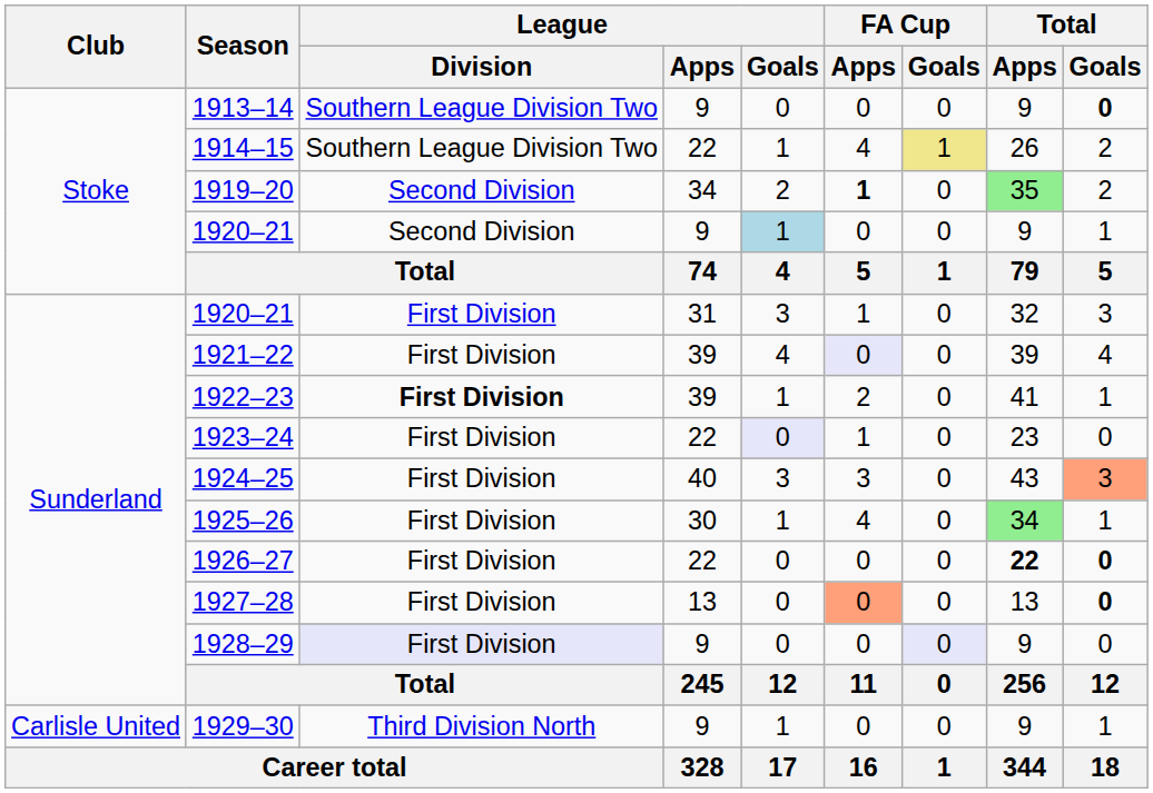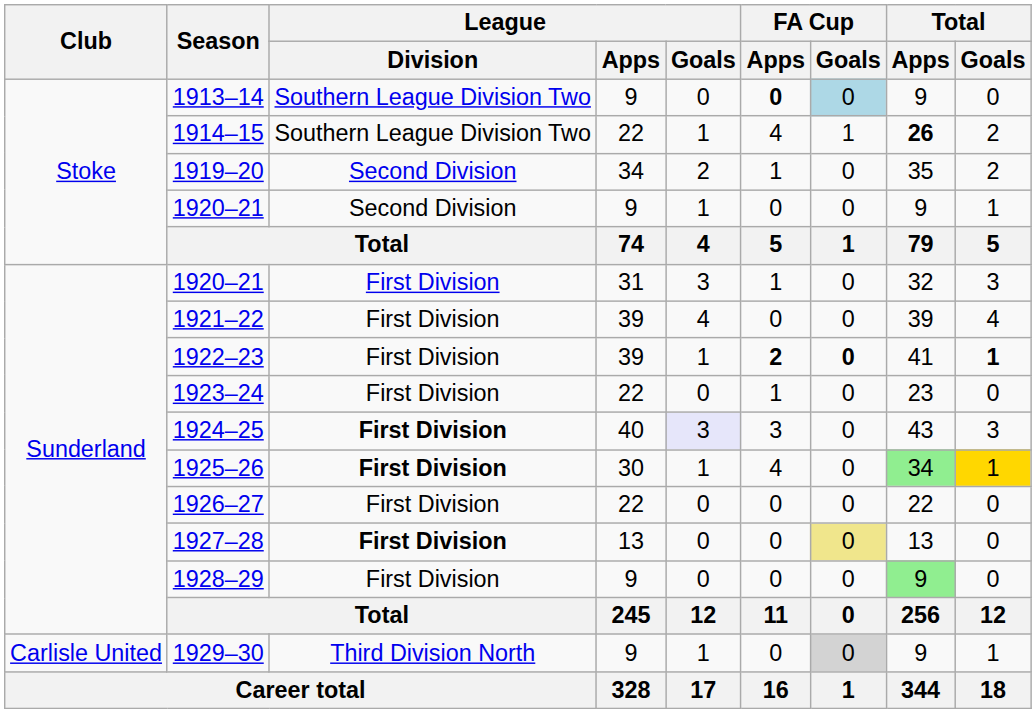1913–14 | FA Cup / Apps: normal -> bold
1913–14 | FA Cup / Goals: no background -> lightblue background
1913–14 | Total / Goals: bold -> normal
1914–15 | FA Cup / Goals: khaki background -> no background
1914–15 | Total / Apps: normal -> bold
1919–20 | FA Cup / Apps: bold -> normal
1919–20 | Total / Apps: lightgreen background -> no background
1920–21 / 9 | League / Goals: lightblue background -> no background
1921–22 | FA Cup / Apps: lavender background -> no background
1922–23 | League / Division: bold -> normal
1922–23 | FA Cup / Apps: normal -> bold
1922–23 | FA Cup / Goals: normal -> bold
1922–23 | Total / Goals: normal -> bold
1923–24 | League / Goals: lavender background -> no background
1924–25 | League / Division: normal -> bold
1924–25 | League / Goals: no background -> lavender background
1924–25 | Total / Goals: lightsalmon background -> no background
1925–26 | League / Division: normal -> bold
1925–26 | Total / Goals: no background -> gold background
1926–27 | Total / Apps: bold -> normal
1926–27 | Total / Goals: bold -> normal
1927–28 | League / Division: normal -> bold
1927–28 | FA Cup / Apps: lightsalmon background -> no background
1927–28 | FA Cup / Goals: no background -> khaki background
1927–28 | Total / Goals: bold -> normal
1928–29 | League / Division: lavender background -> no background
1928–29 | FA Cup / Goals: lavender background -> no background
1928–29 | Total / Apps: no background -> lightgreen background
1929–30 | FA Cup / Goals: no background -> lightgrey background
